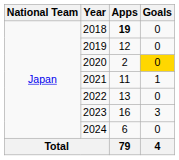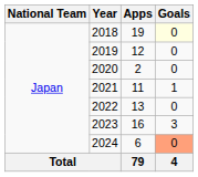2018 | Apps: bold -> normal
2018 | Goals: no background -> lightyellow background
2020 | Goals: gold background -> no background
2024 | Goals: no background -> lightsalmon background
